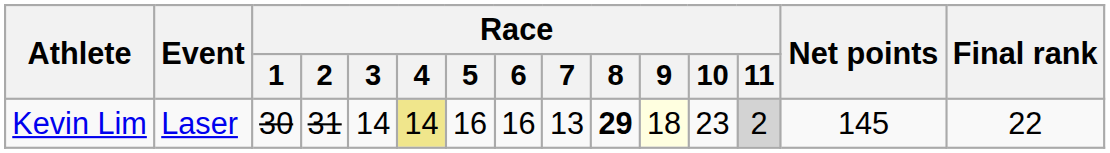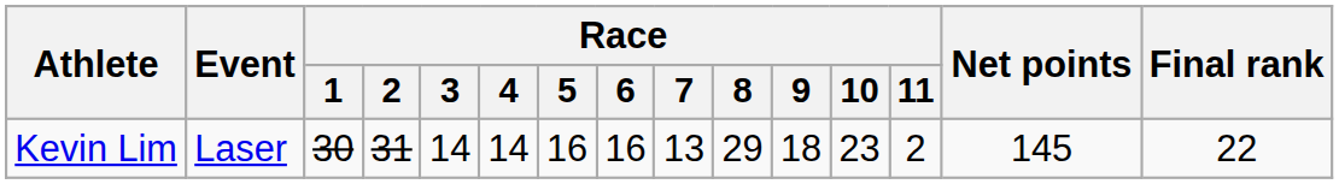Kevin Lim | Race / 4: khaki background -> no background
Kevin Lim | Race / 8: bold -> normal
Kevin Lim | Race / 9: lightyellow background -> no background
Kevin Lim | Race / 11: lightgrey background -> no background
